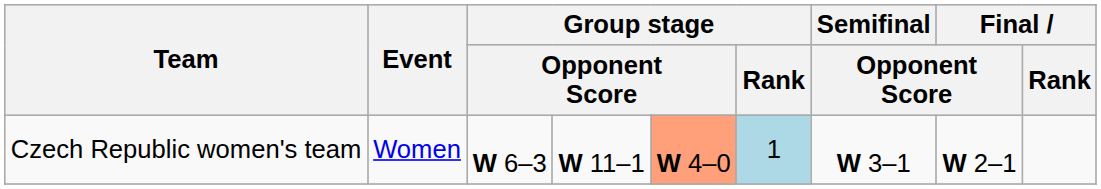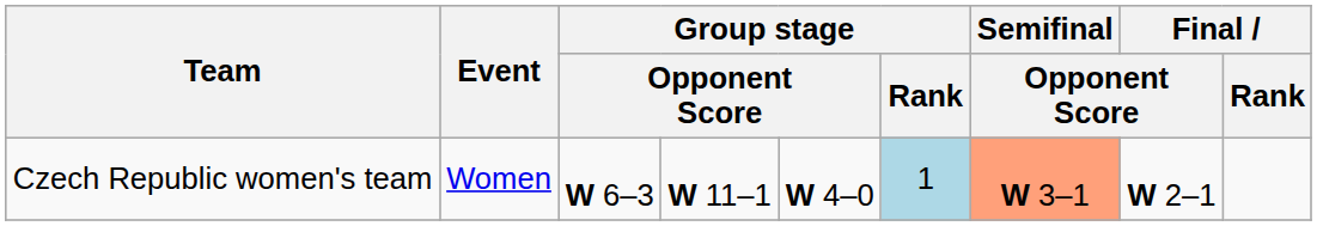Czech Republic women's team | column 5: lightsalmon background -> no background
Czech Republic women's team | Semifinal / Opponent Score: no background -> lightsalmon background
